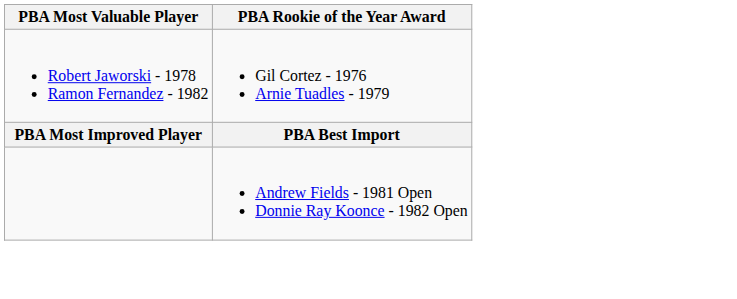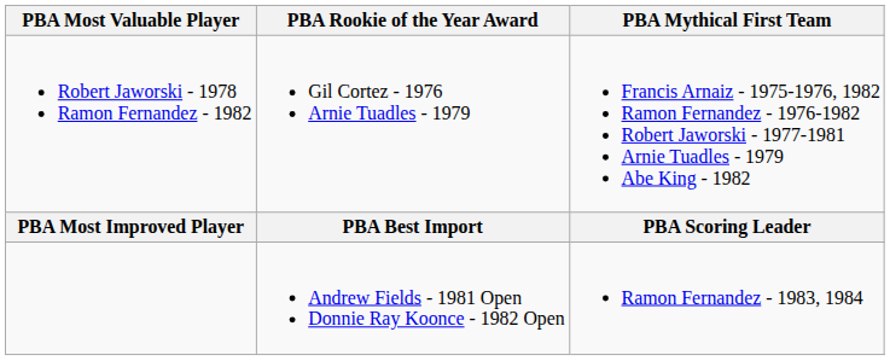+ column: PBA Mythical First Team | Francis Arnaiz - 1975-1976, 1982 Ramon Fernandez - 1976-1982 Robert Jaworski - 1977-1981 Arnie Tuadles - 1979 Abe King - 1982 | PBA Scoring Leader | Ramon Fernandez - 1983, 1984
